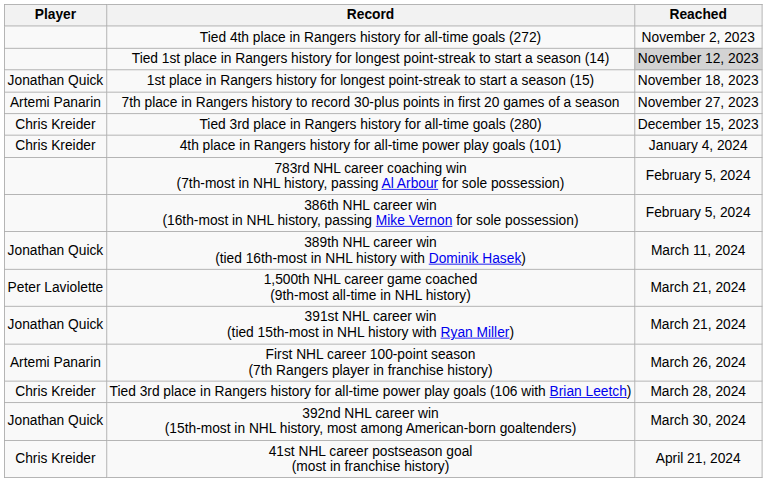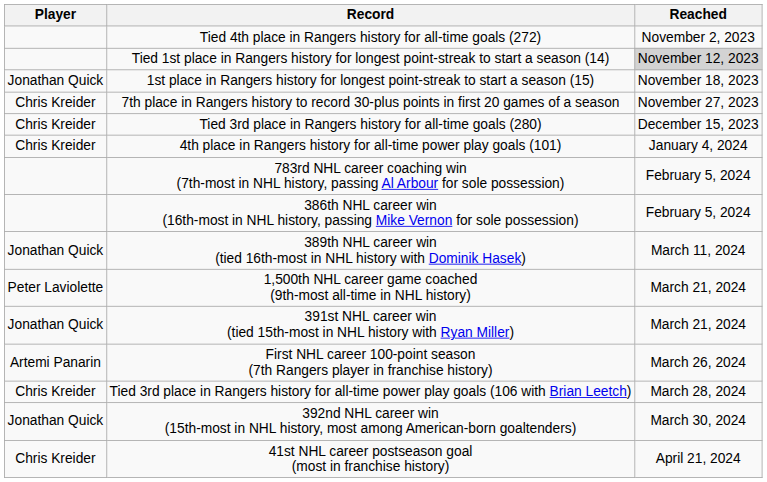row 5 | Player: Artemi Panarin -> Chris Kreider
